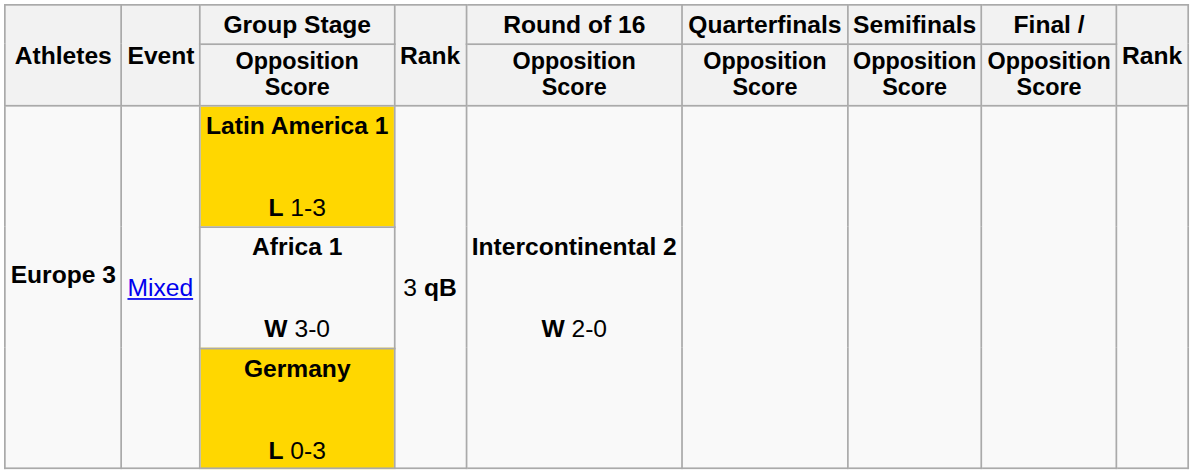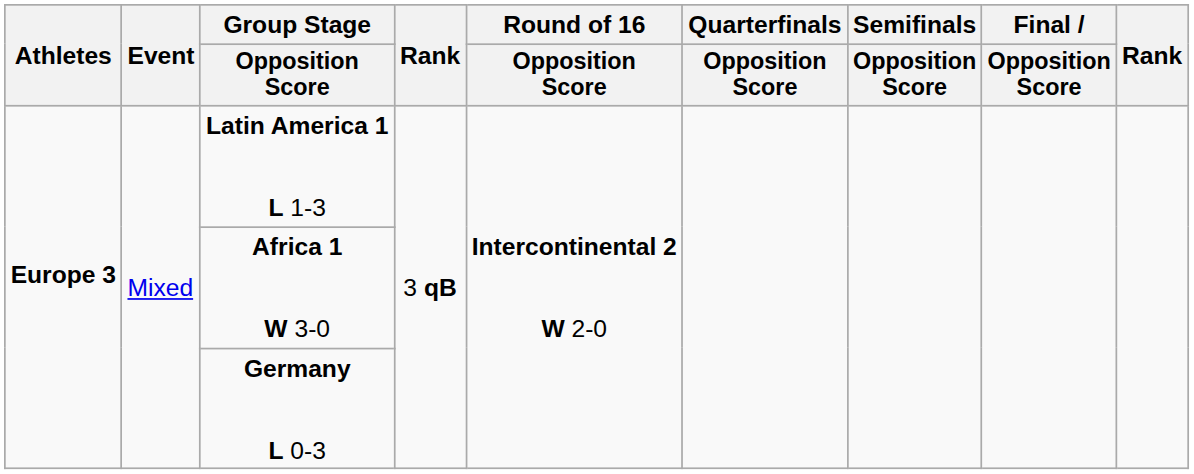Latin America 1 L 1-3 | Group Stage / Opposition Score: gold background -> no background
Germany L 0-3 | Group Stage / Opposition Score: gold background -> no background
